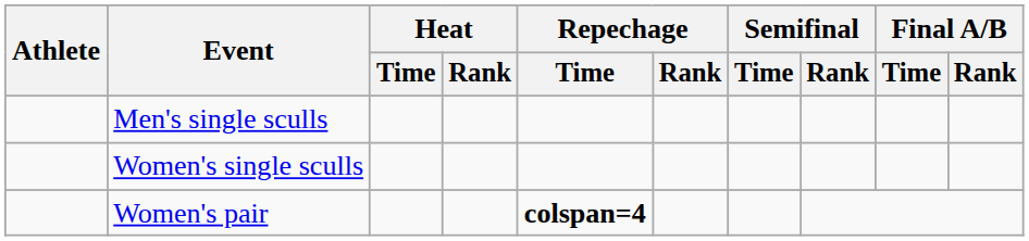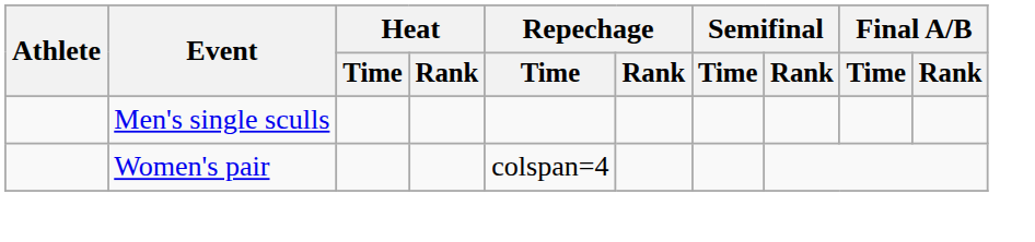- row: Women's single sculls
Women's pair | Repechage / Time: bold -> normal
